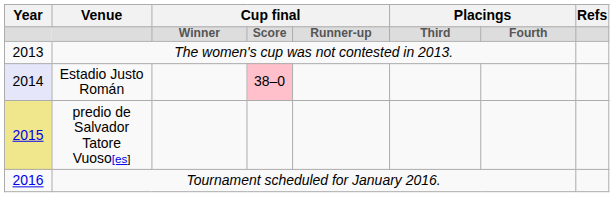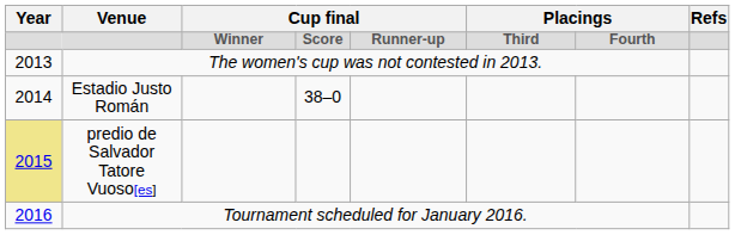Estadio Justo Román | Year: lavender background -> no background
Estadio Justo Román | column 4: pink background -> no background
